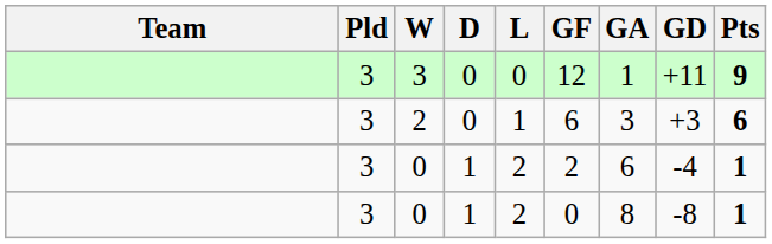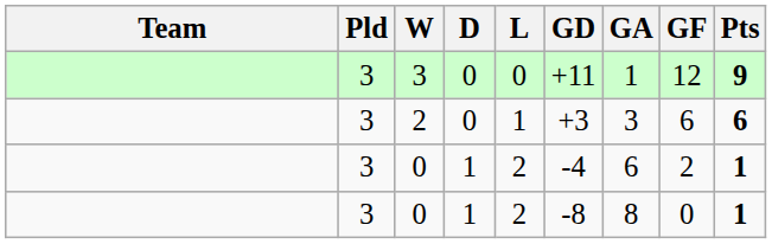columns swapped: GF <-> GD
